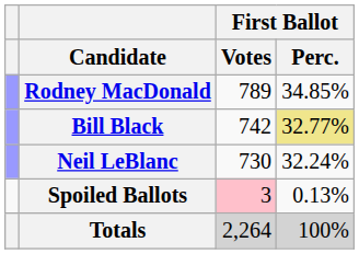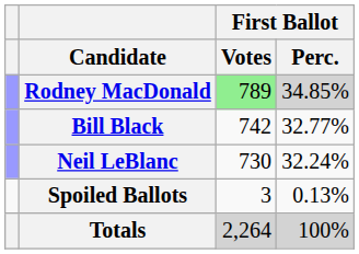Rodney MacDonald | First Ballot / Votes: no background -> lightgreen background
Rodney MacDonald | First Ballot / Perc.: no background -> lightgrey background
Bill Black | First Ballot / Perc.: khaki background -> no background
Spoiled Ballots | First Ballot / Votes: pink background -> no background
